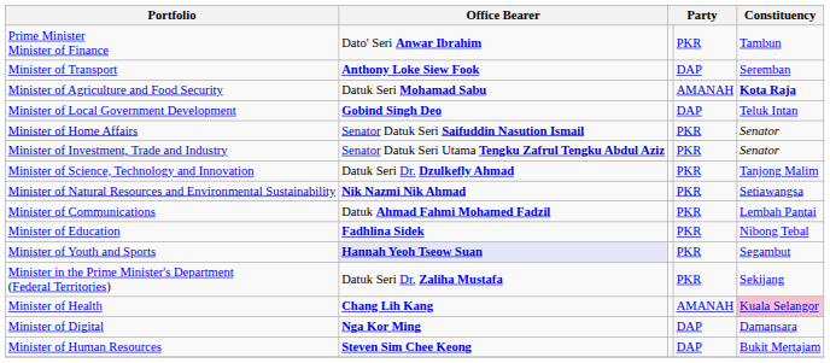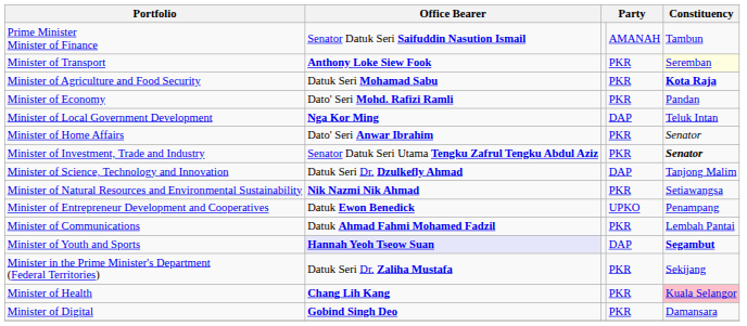Prime Minister Minister of Finance | Office Bearer: Dato' Seri Anwar Ibrahim -> Senator Datuk Seri Saifuddin Nasution Ismail
Prime Minister Minister of Finance | column 4: PKR -> AMANAH
Minister of Transport | column 4: DAP -> PKR
Minister of Transport | Constituency: no background -> lightyellow background
Minister of Agriculture and Food Security | column 4: AMANAH -> PKR
+ row: Minister of Economy | Dato' Seri Mohd. Rafizi Ramli | PKR | Pandan
Minister of Local Government Development | Office Bearer: Gobind Singh Deo -> Nga Kor Ming
Minister of Home Affairs | Office Bearer: Senator Datuk Seri Saifuddin Nasution Ismail -> Dato' Seri Anwar Ibrahim
Minister of Investment, Trade and Industry | Constituency: normal -> bold
Minister of Science, Technology and Innovation | column 4: PKR -> DAP
+ row: Minister of Entrepreneur Development and Cooperatives | Datuk Ewon Benedick | UPKO | Penampang
- row: Minister of Education | Fadhlina Sidek | PKR | Nibong Tebal
Minister of Youth and Sports | column 4: PKR -> DAP
Minister of Youth and Sports | Constituency: normal -> bold
Minister of Health | column 4: AMANAH -> PKR
Minister of Digital | Office Bearer: Nga Kor Ming -> Gobind Singh Deo
Minister of Digital | column 4: DAP -> PKR
- row: Minister of Human Resources | Steven Sim Chee Keong | DAP | Bukit Mertajam
